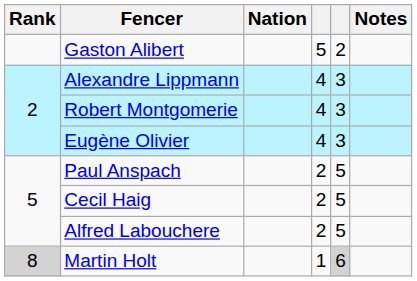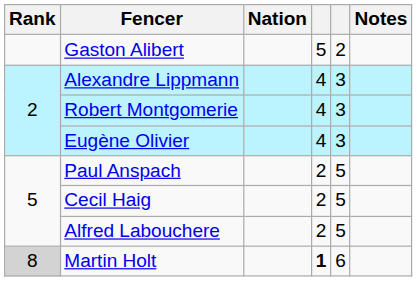Martin Holt | column 4: normal -> bold
Martin Holt | column 5: lightgrey background -> no background
